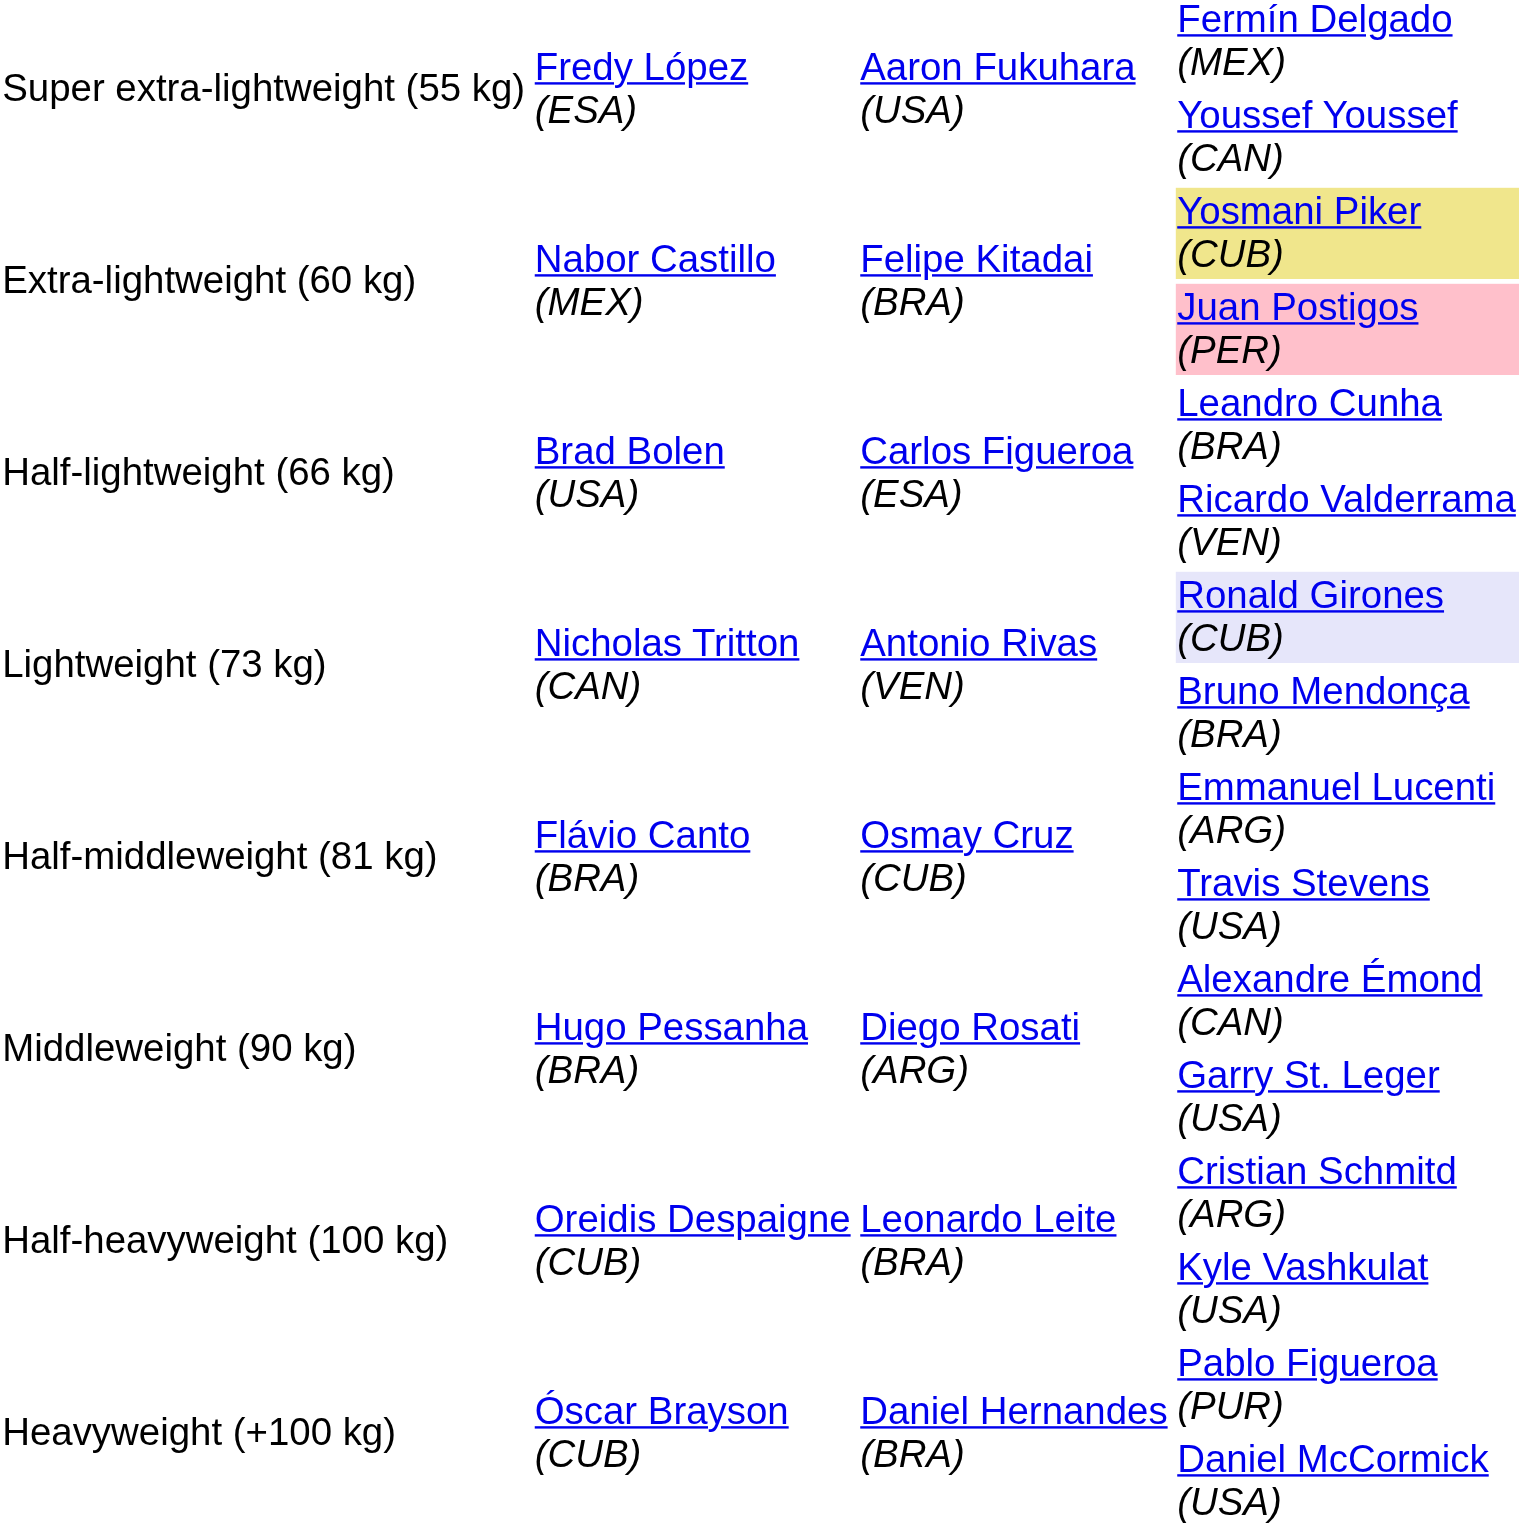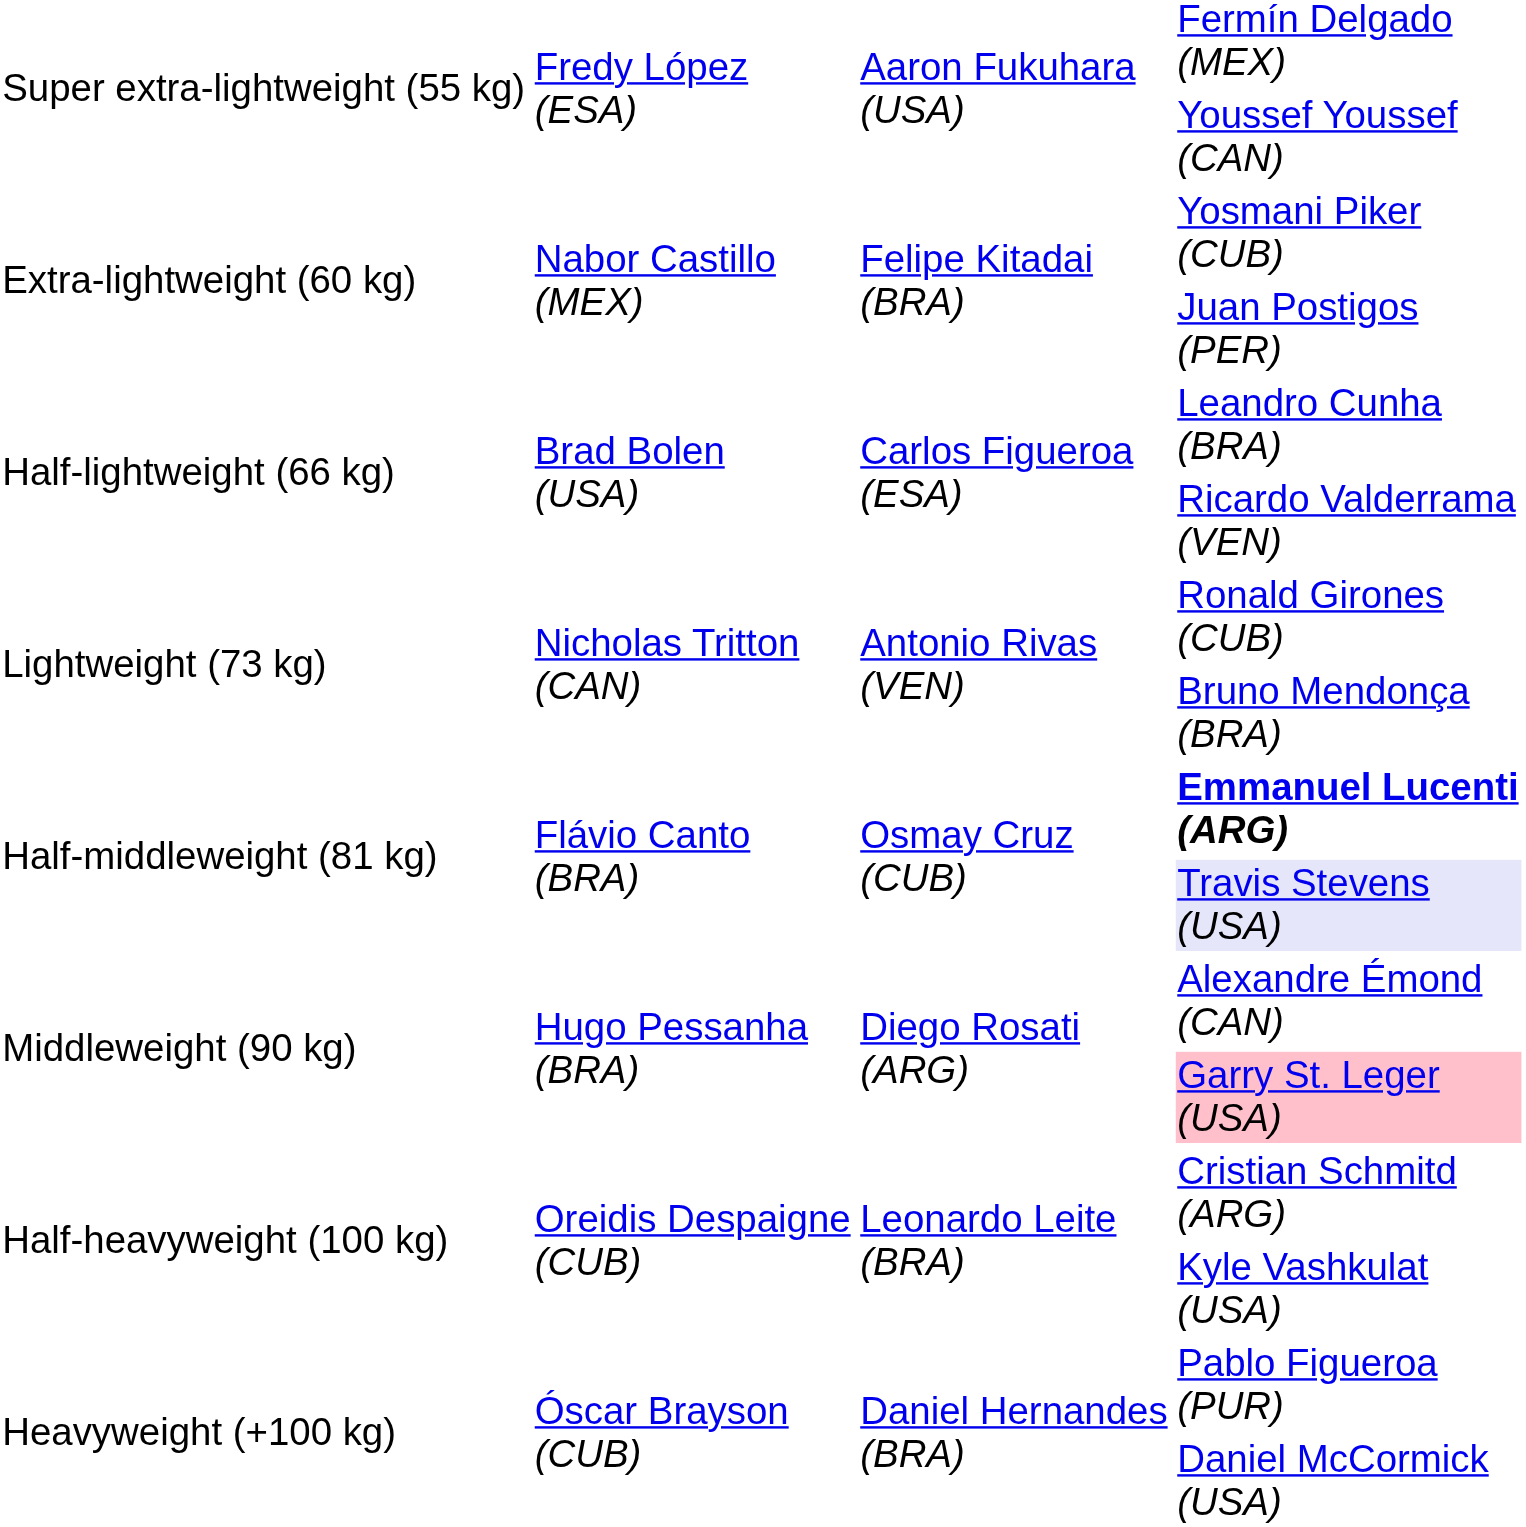Yosmani Piker (CUB) | column 4: khaki background -> no background
Juan Postigos (PER) | column 4: pink background -> no background
Ronald Girones (CUB) | column 4: lavender background -> no background
Emmanuel Lucenti (ARG) | column 4: normal -> bold
Travis Stevens (USA) | column 4: no background -> lavender background
Garry St. Leger (USA) | column 4: no background -> pink background
